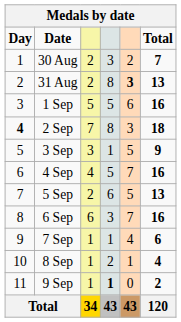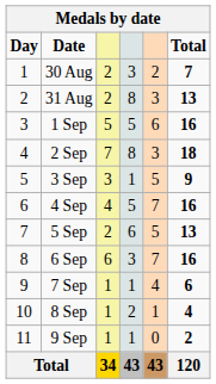31 Aug | column 5: bold -> normal
2 Sep | Day: bold -> normal
9 Sep | column 4: bold -> normal
